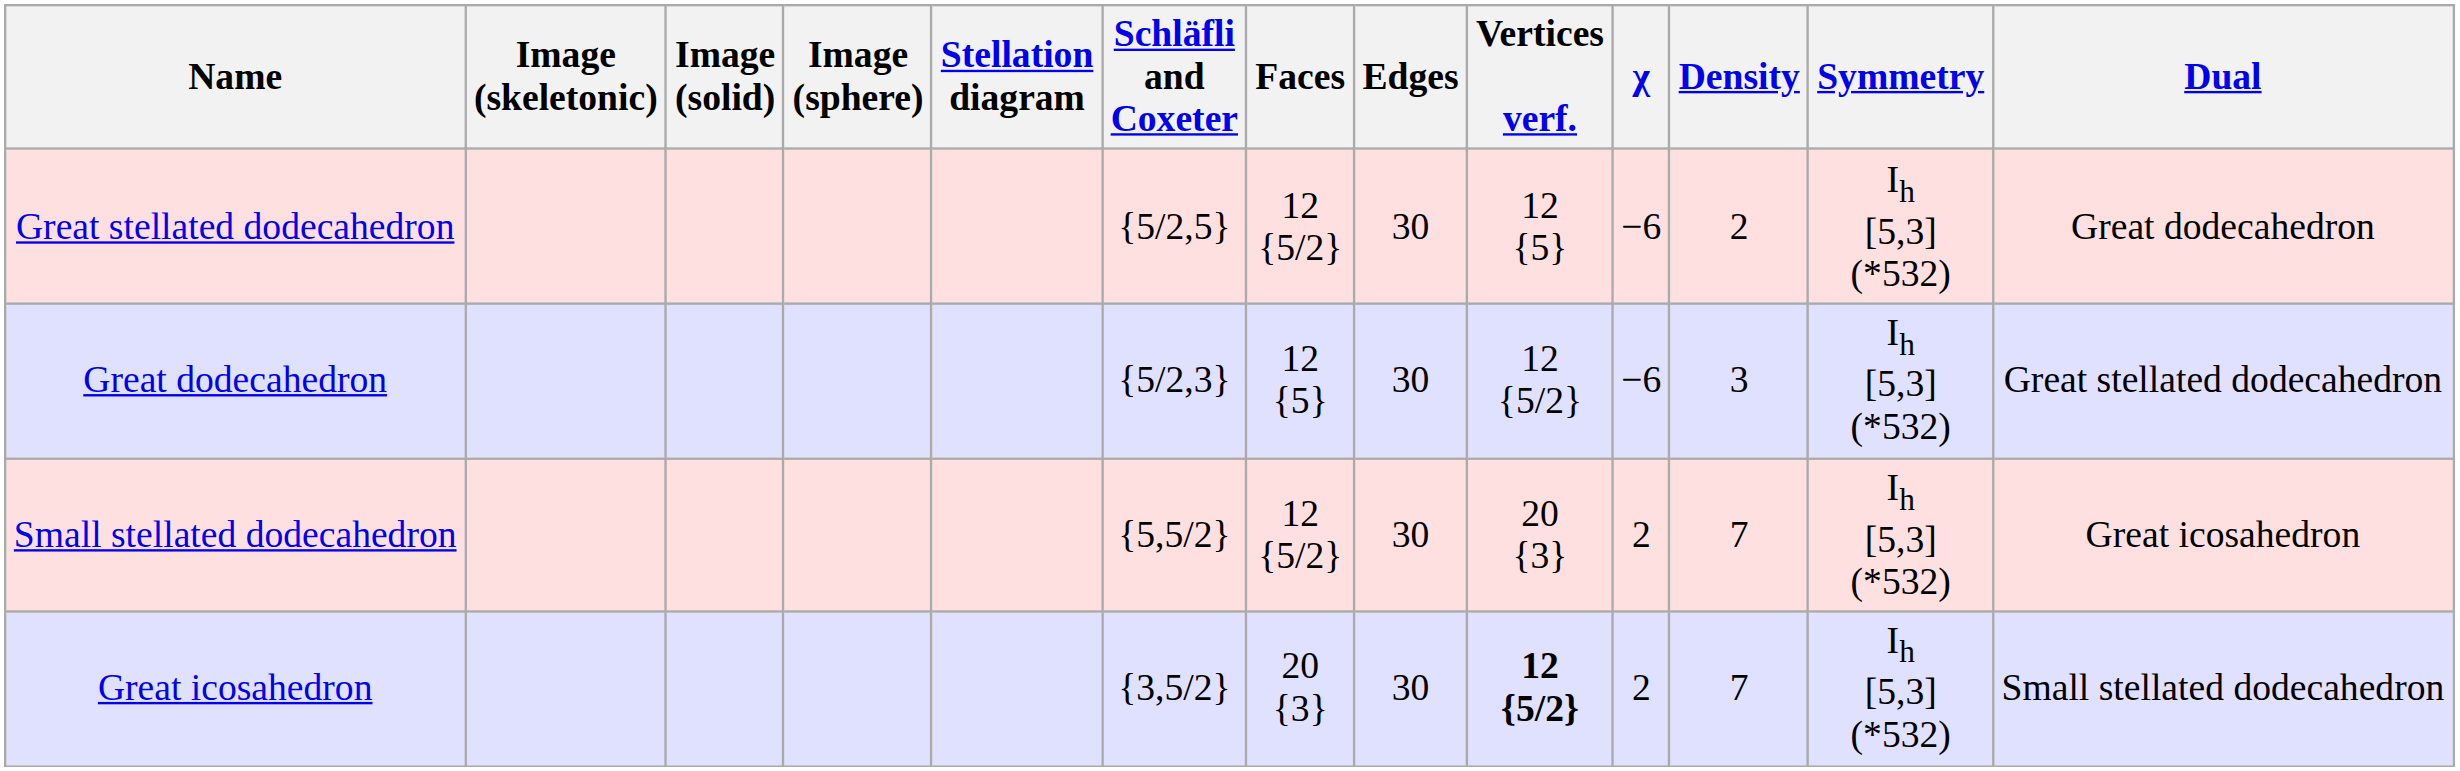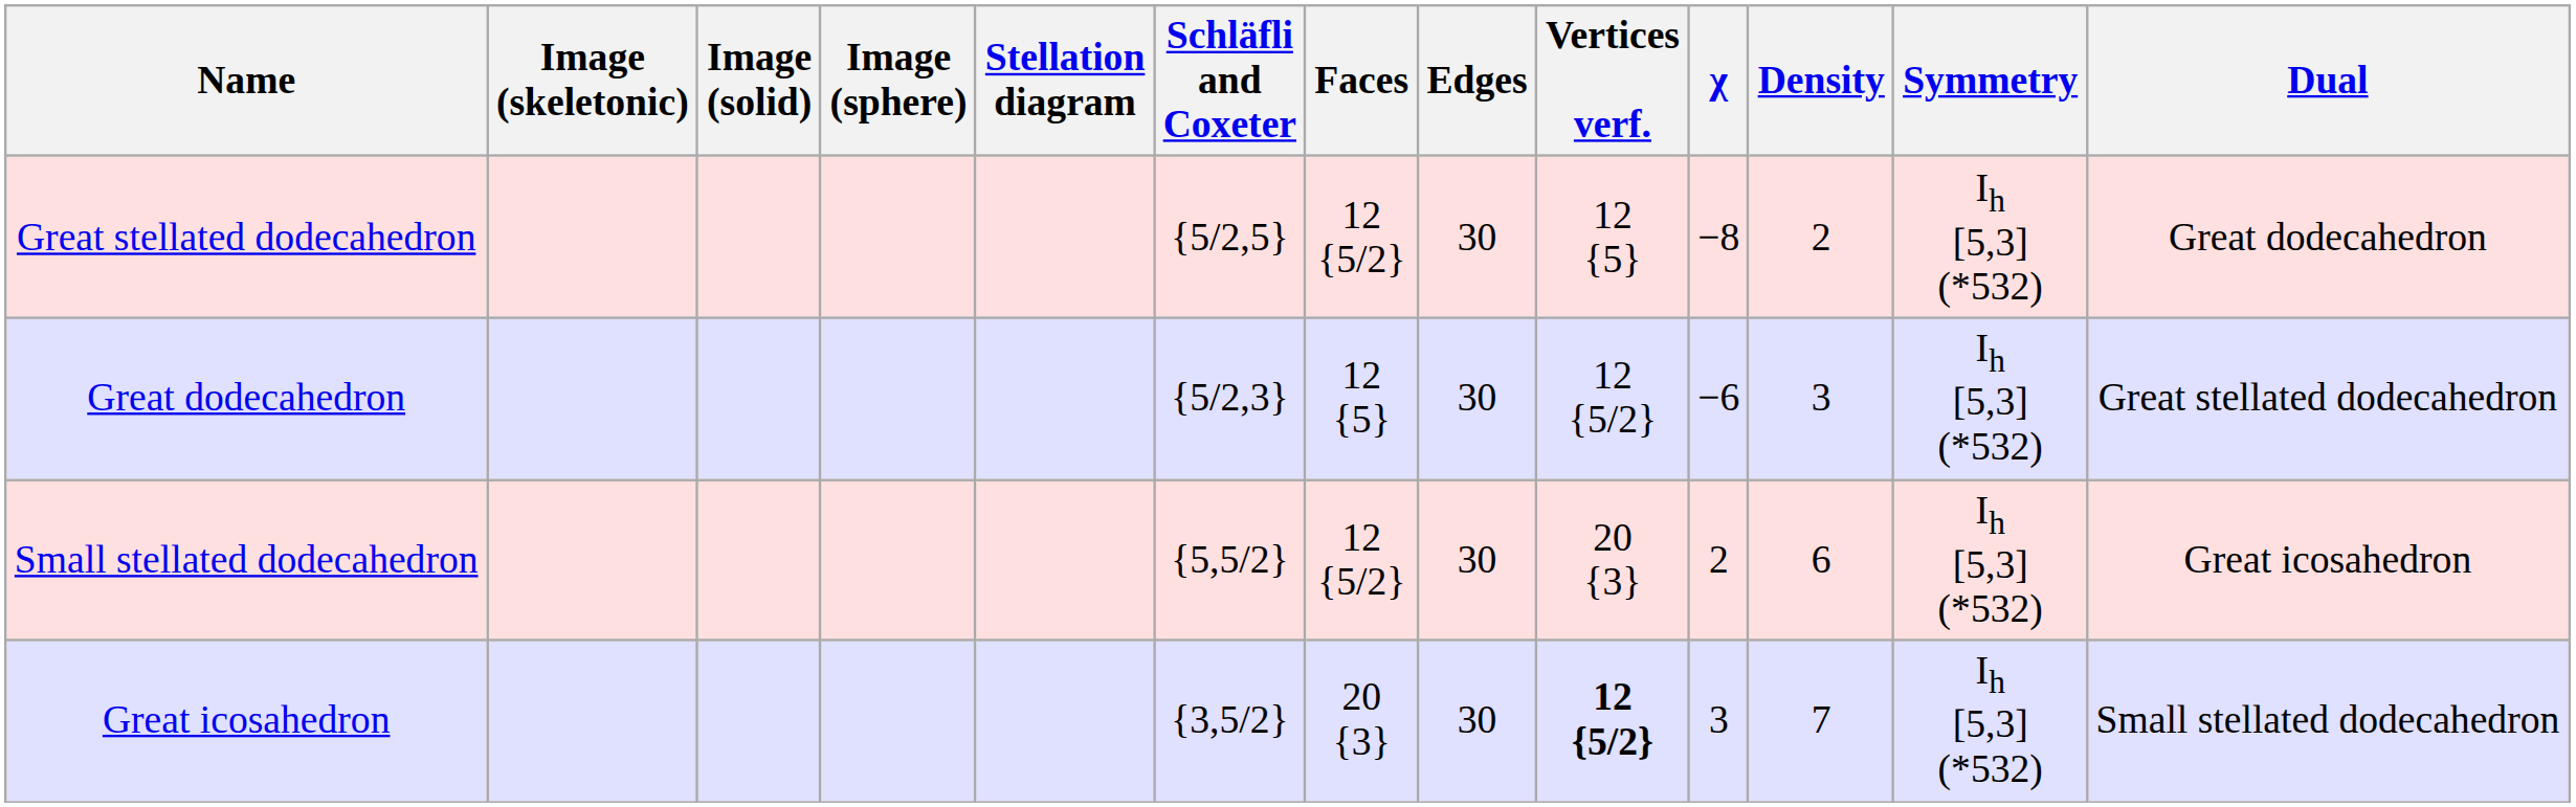row 2 | χ: −6 -> −8
row 4 | Density: 7 -> 6
row 5 | χ: 2 -> 3
